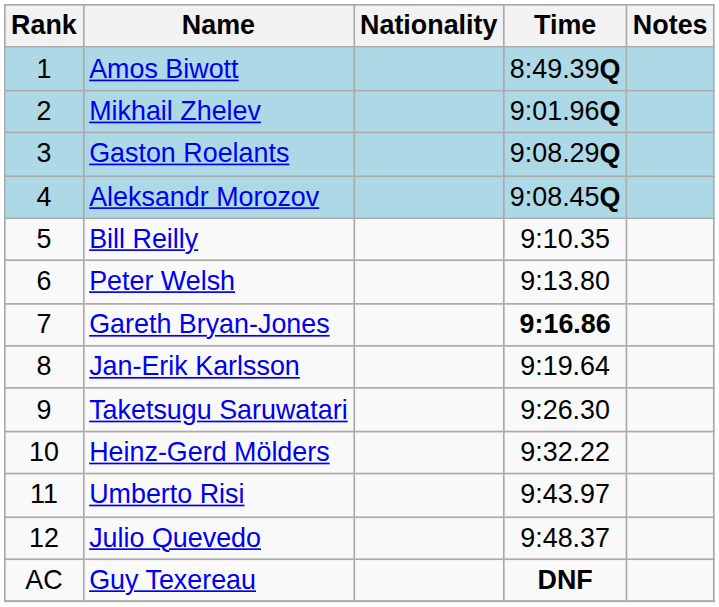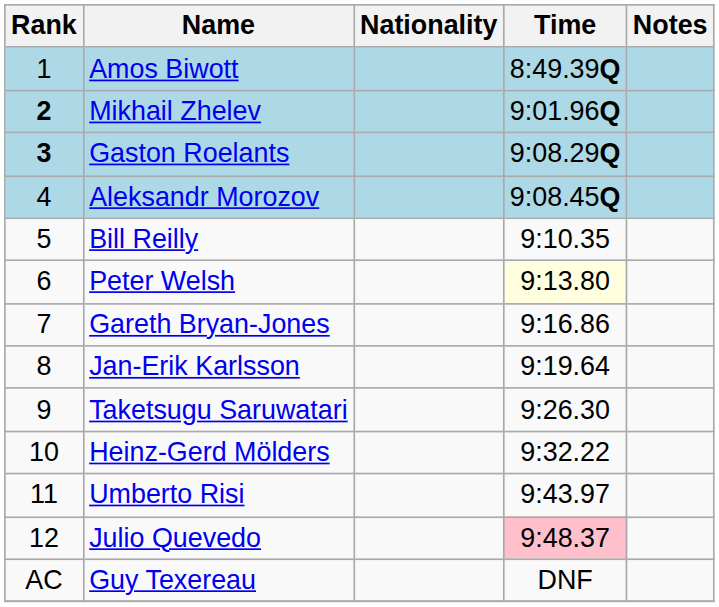Mikhail Zhelev | Rank: normal -> bold
Gaston Roelants | Rank: normal -> bold
Peter Welsh | Time: no background -> lightyellow background
Gareth Bryan-Jones | Time: bold -> normal
Julio Quevedo | Time: no background -> pink background
Guy Texereau | Time: bold -> normal
